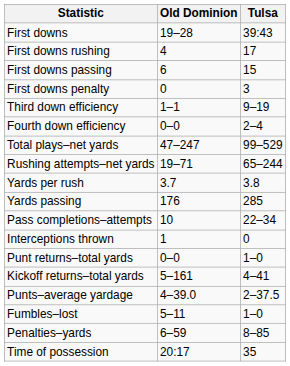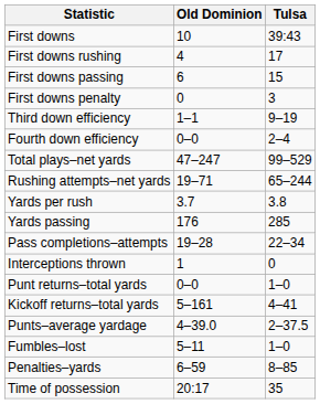First downs | Old Dominion: 19–28 -> 10
Pass completions–attempts | Old Dominion: 10 -> 19–28
